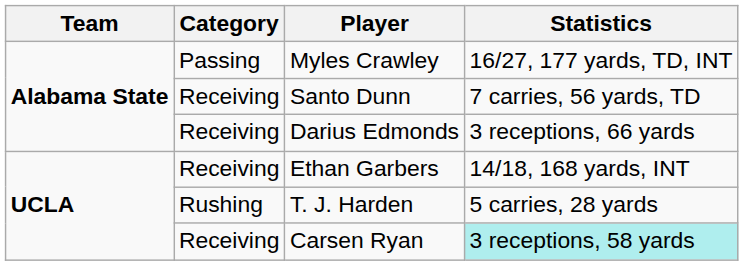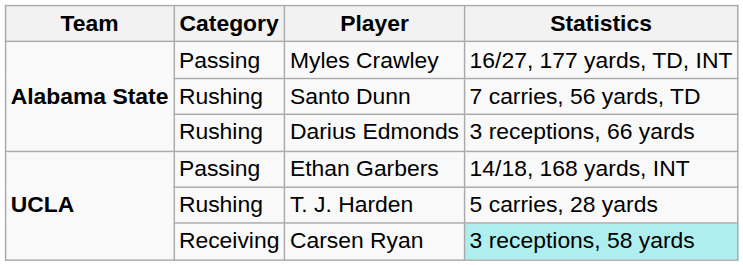Santo Dunn | Category: Receiving -> Rushing
Darius Edmonds | Category: Receiving -> Rushing
Ethan Garbers | Category: Receiving -> Passing
